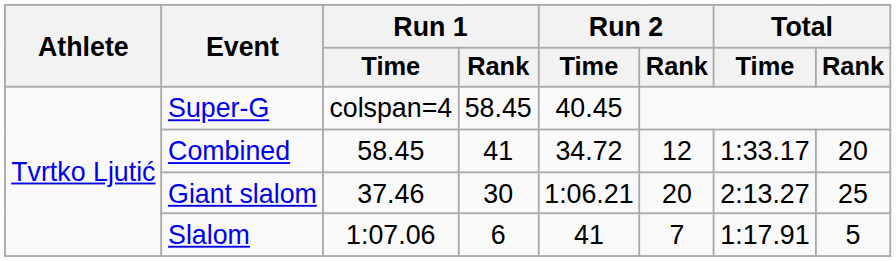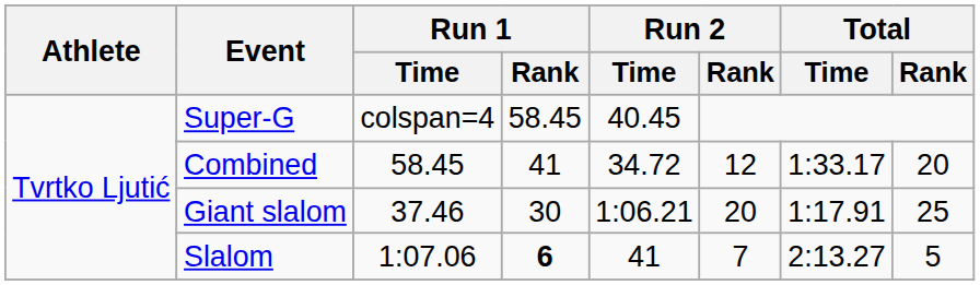Giant slalom | Total / Time: 2:13.27 -> 1:17.91
Slalom | Run 1 / Rank: normal -> bold
Slalom | Total / Time: 1:17.91 -> 2:13.27
